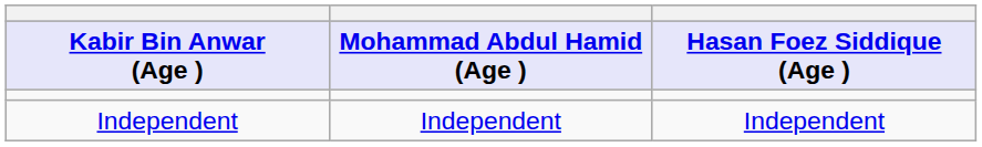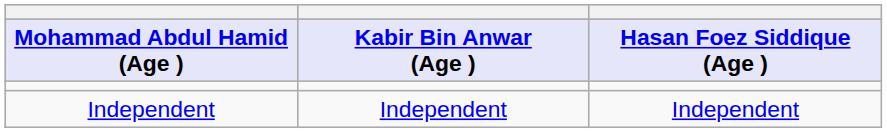columns swapped: Kabir Bin Anwar (Age ) <-> Mohammad Abdul Hamid (Age )
